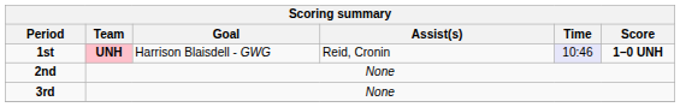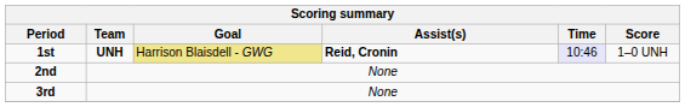1st | Team: pink background -> no background
1st | Goal: no background -> khaki background
1st | Assist(s): normal -> bold
1st | Score: bold -> normal
